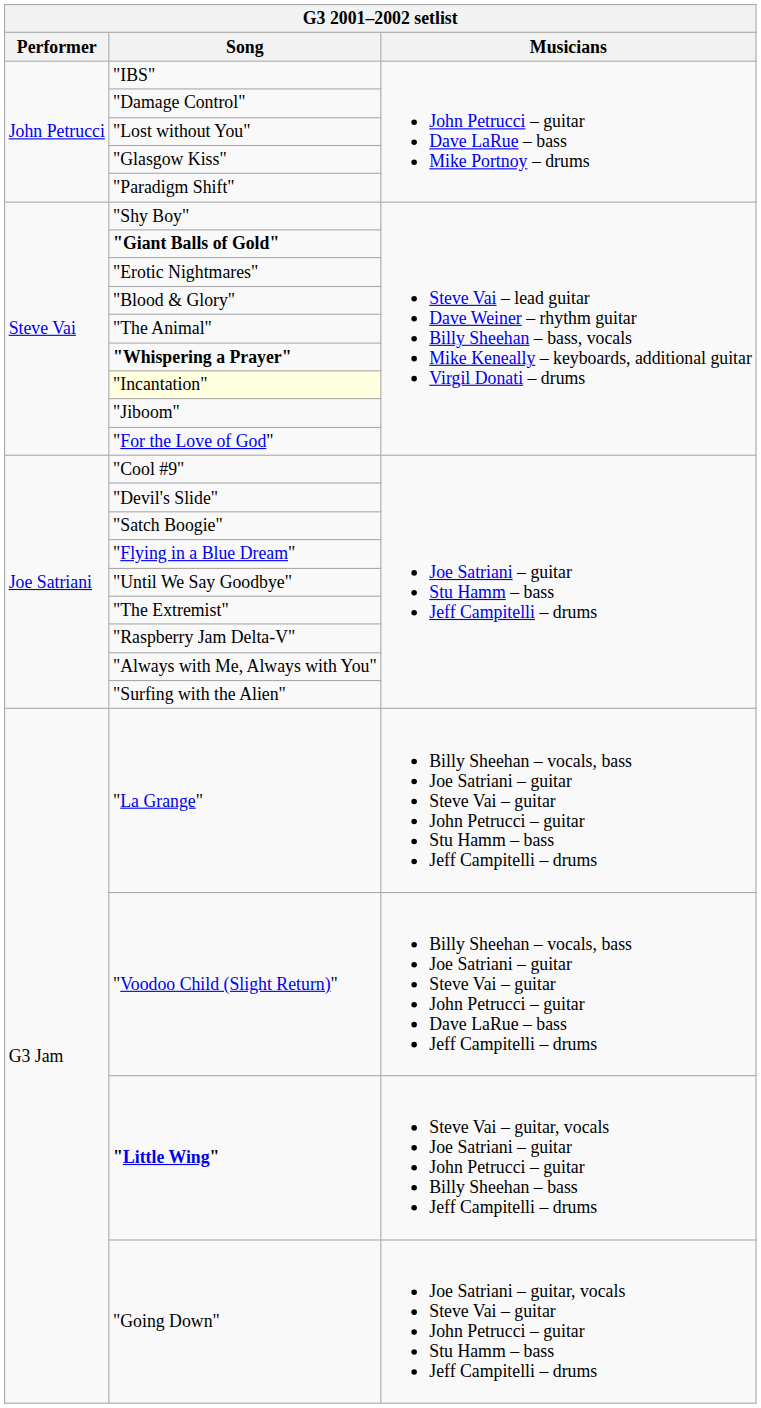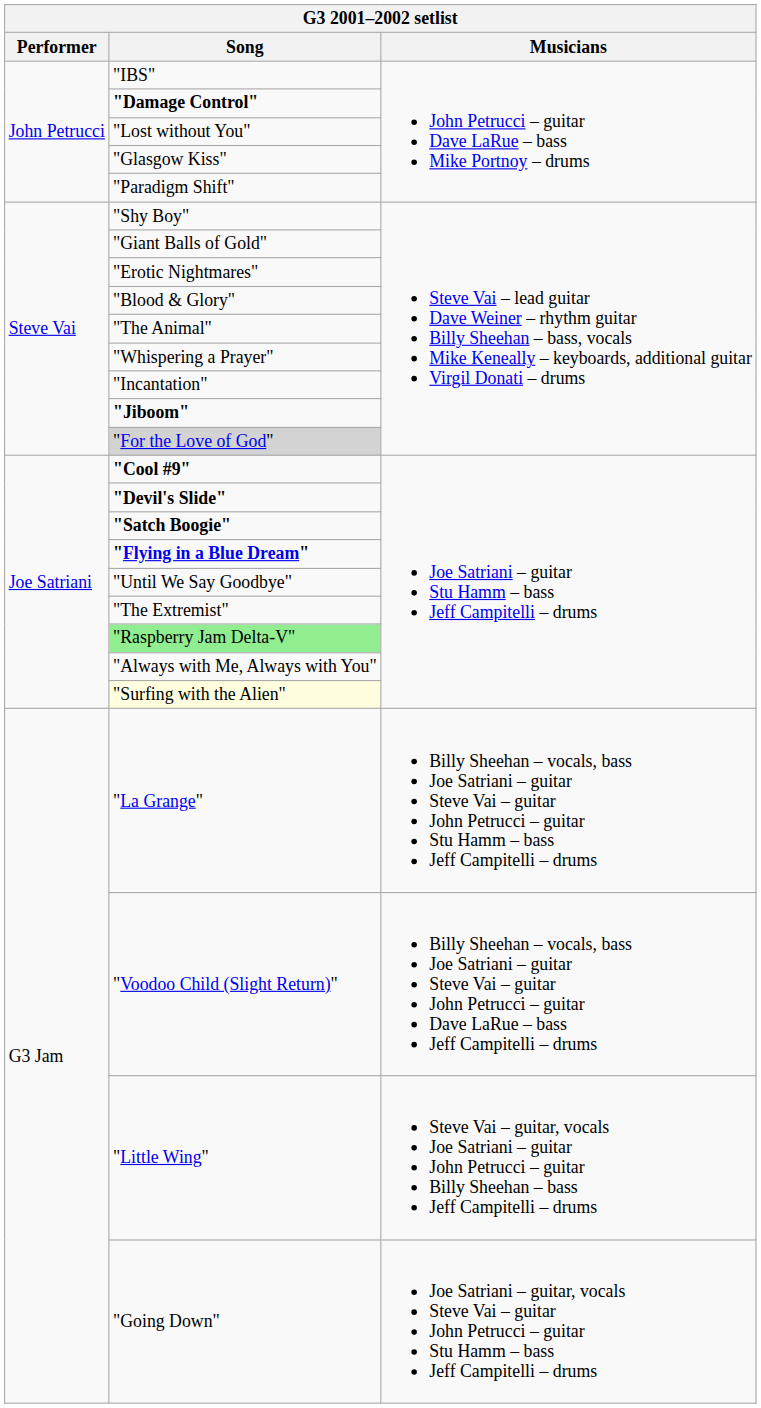"Damage Control" | Song: normal -> bold
"Giant Balls of Gold" | Song: bold -> normal
"Whispering a Prayer" | Song: bold -> normal
"Incantation" | Song: lightyellow background -> no background
"Jiboom" | Song: normal -> bold
"For the Love of God" | Song: no background -> lightgrey background
"Cool #9" | Song: normal -> bold
"Devil's Slide" | Song: normal -> bold
"Satch Boogie" | Song: normal -> bold
"Flying in a Blue Dream" | Song: normal -> bold
"Raspberry Jam Delta-V" | Song: no background -> lightgreen background
"Surfing with the Alien" | Song: no background -> lightyellow background
"Little Wing" | Song: bold -> normal
